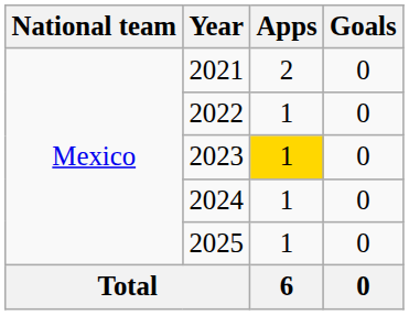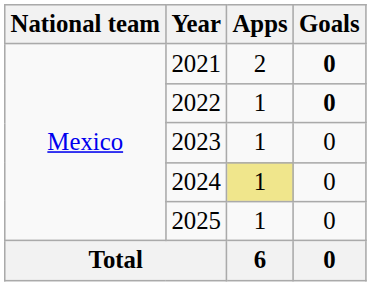2021 | Goals: normal -> bold
2022 | Goals: normal -> bold
2023 | Apps: gold background -> no background
2024 | Apps: no background -> khaki background
